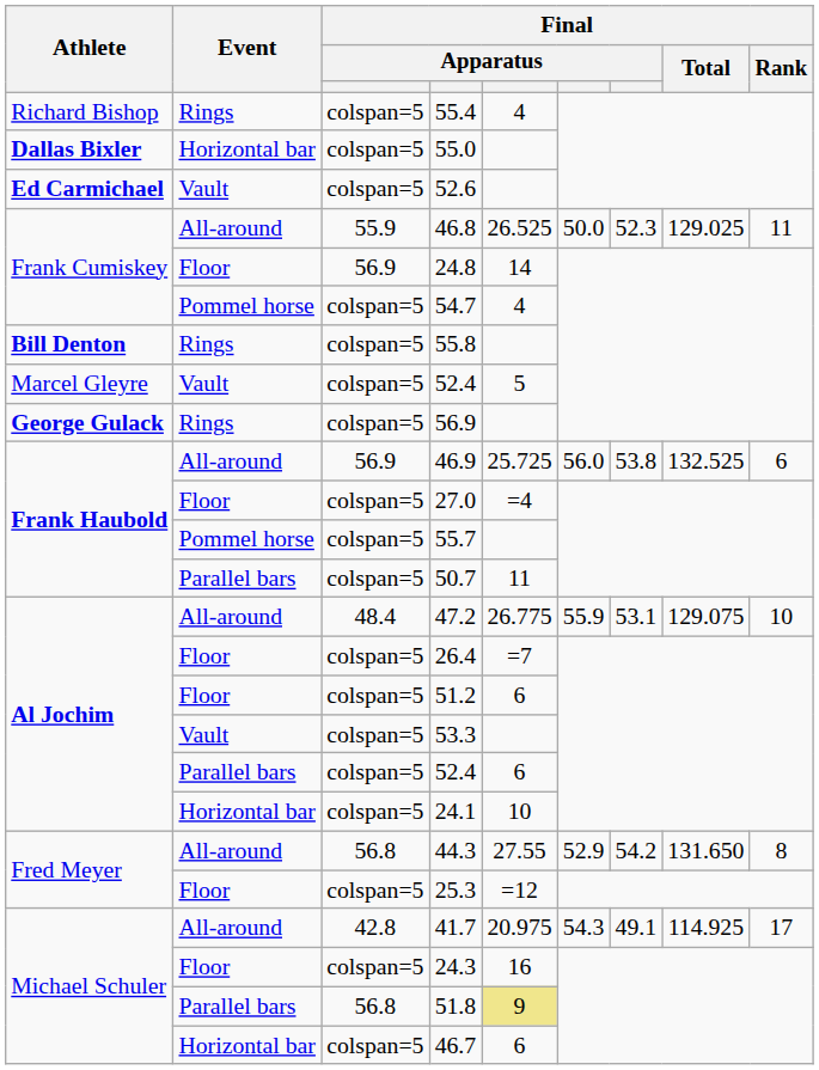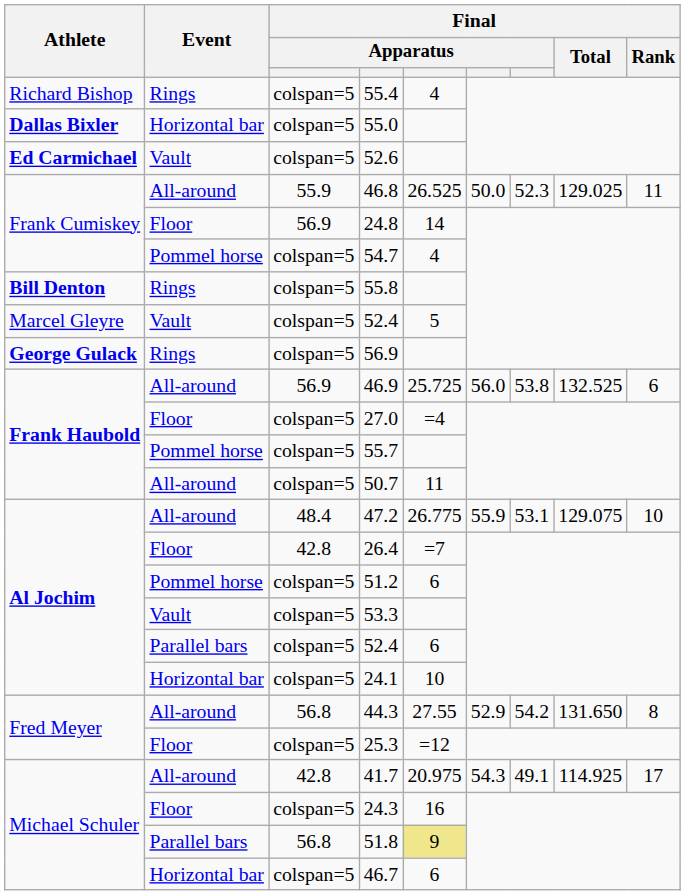50.7 | Event: Parallel bars -> All-around
26.4 | column 3: colspan=5 -> 42.8
51.2 | Event: Floor -> Pommel horse
